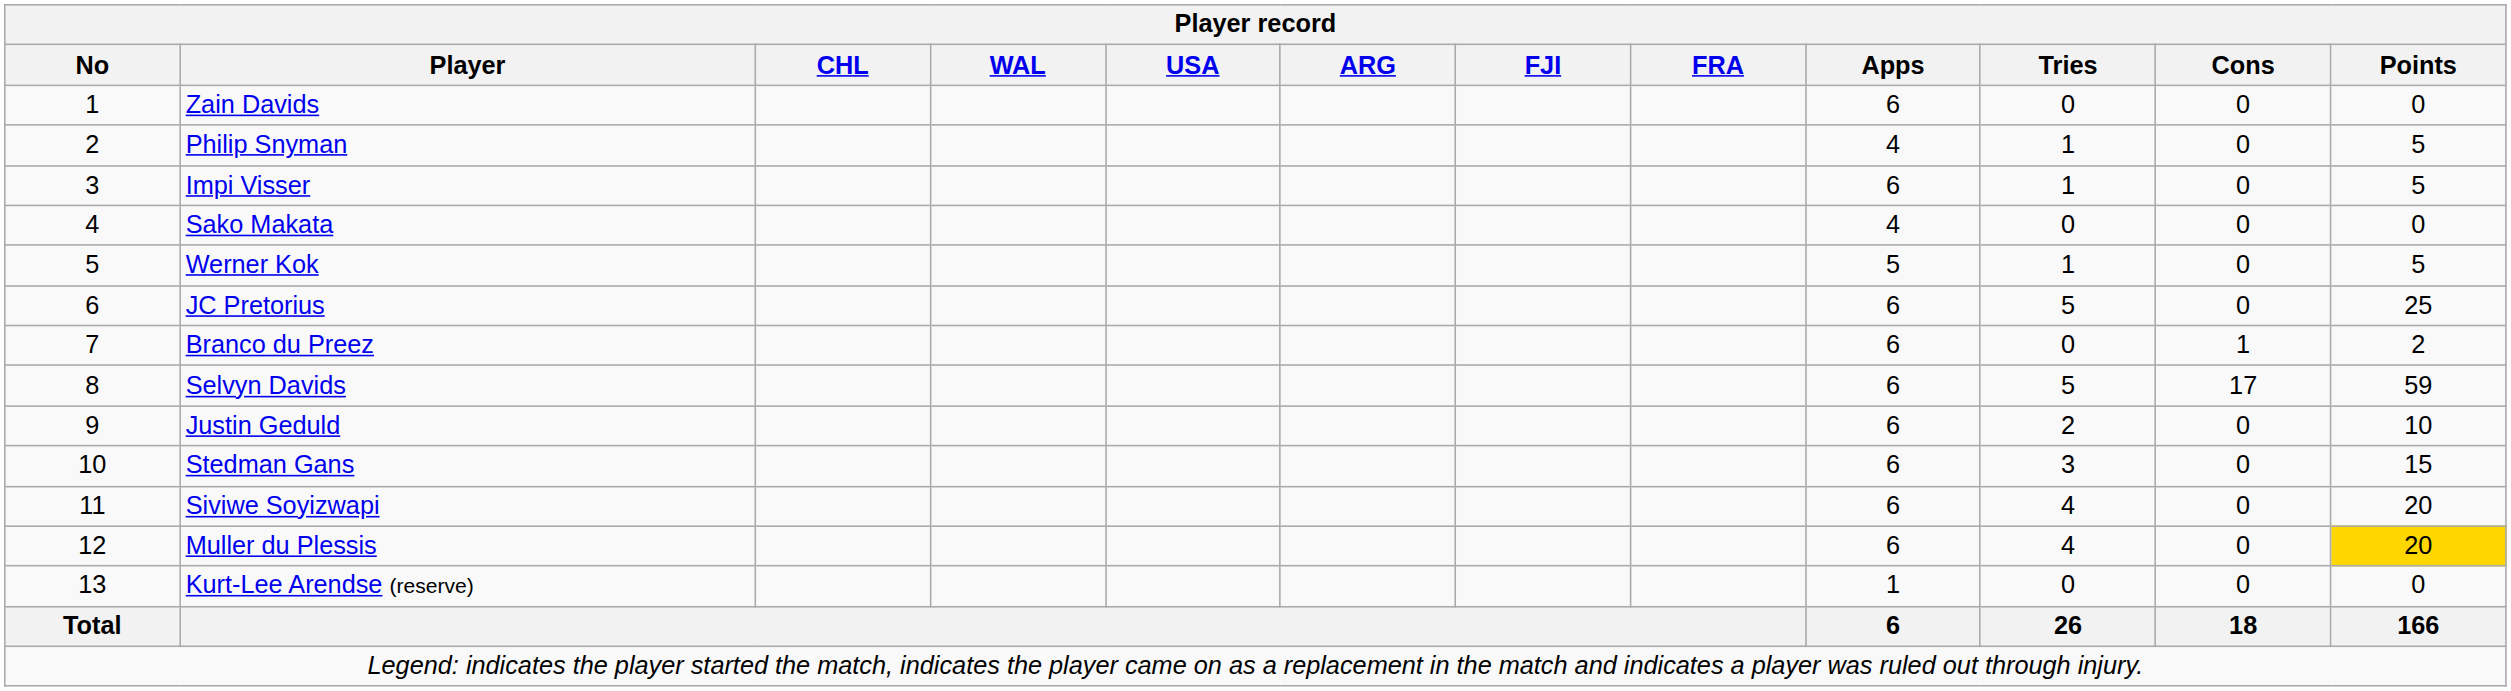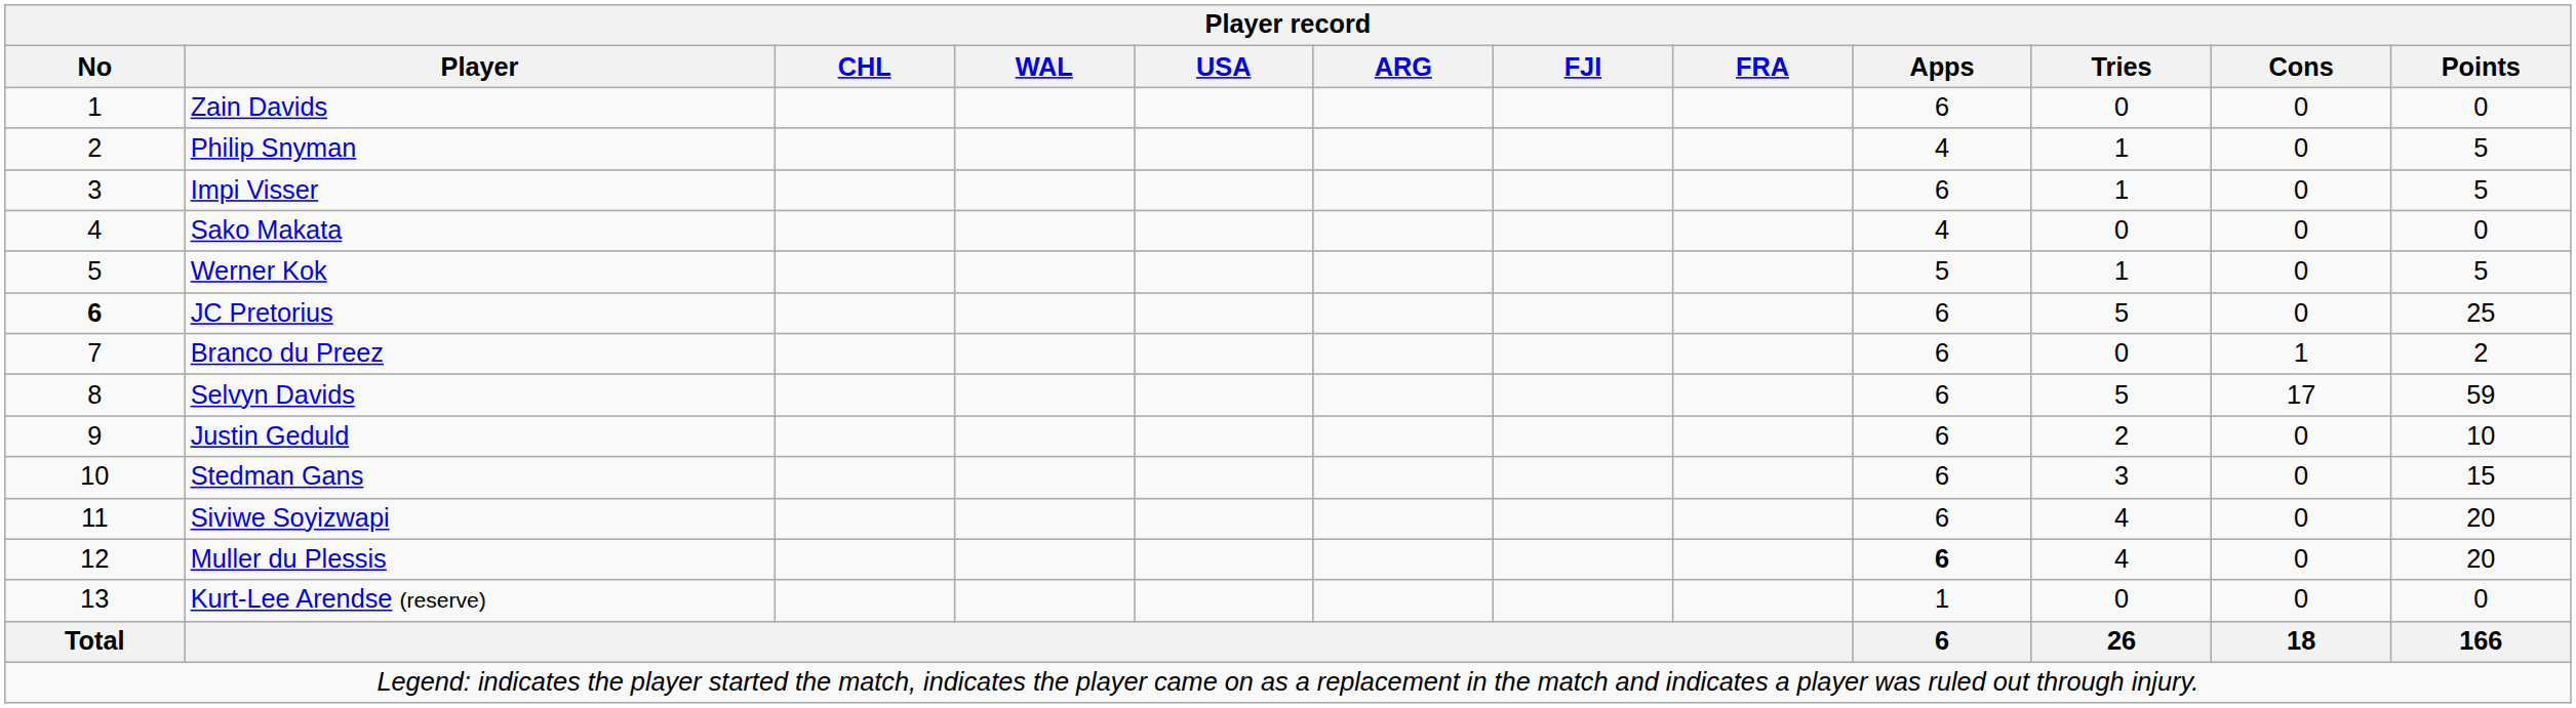JC Pretorius | No: normal -> bold
Muller du Plessis | Apps: normal -> bold
Muller du Plessis | Points: gold background -> no background
